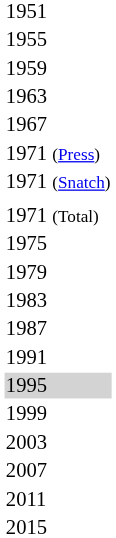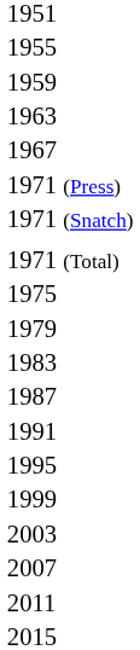1995 | column 1: lightgrey background -> no background
